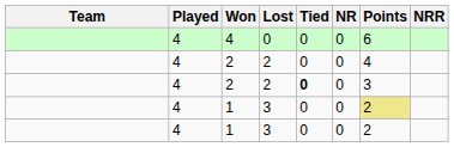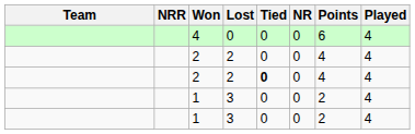columns swapped: Played <-> NRR
row 4 | Points: 3 -> 4
row 5 | Points: khaki background -> no background
